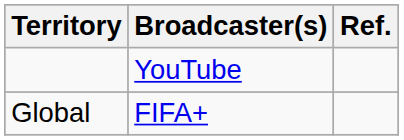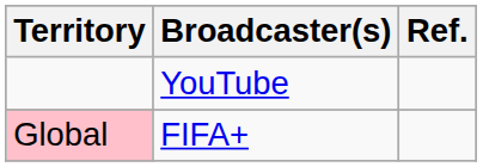Global | Territory: no background -> pink background
